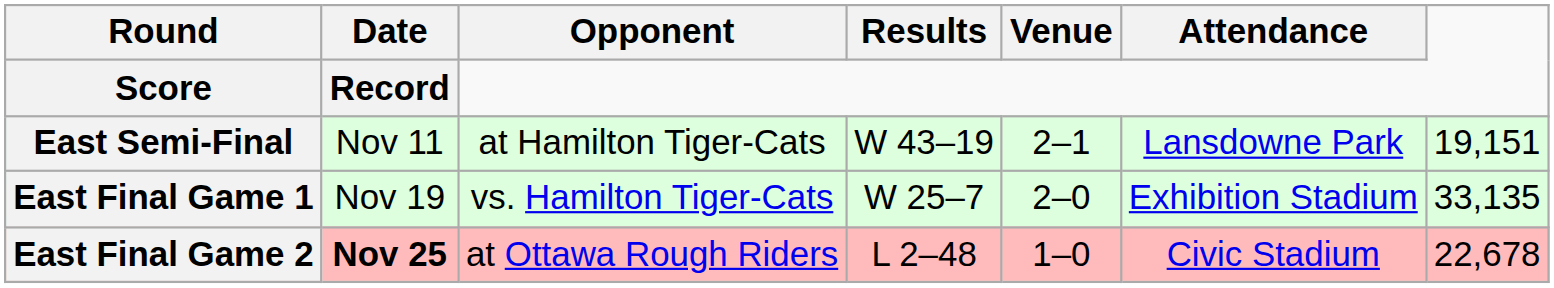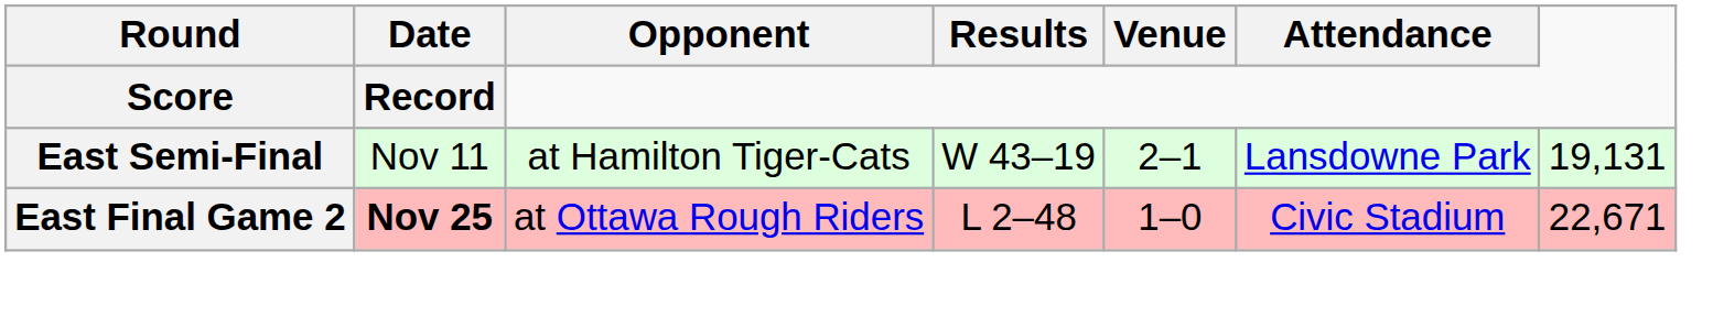East Semi-Final | column 7: 19,151 -> 19,131
- row: East Final Game 1 | Nov 19 | vs. Hamilton Tiger-Cats | W 25–7 | 2–0 | Exhibition Stadium | 33,135
East Final Game 2 | column 7: 22,678 -> 22,671
